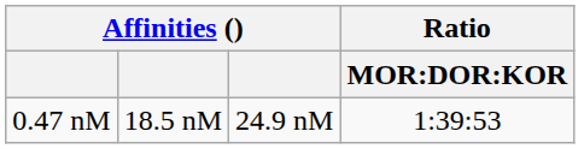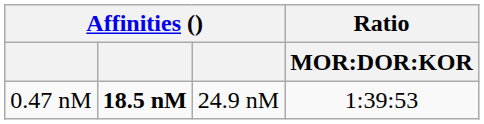0.47 nM | column 2: normal -> bold
